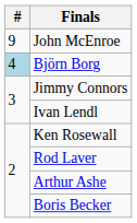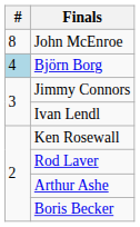John McEnroe | #: 9 -> 8
